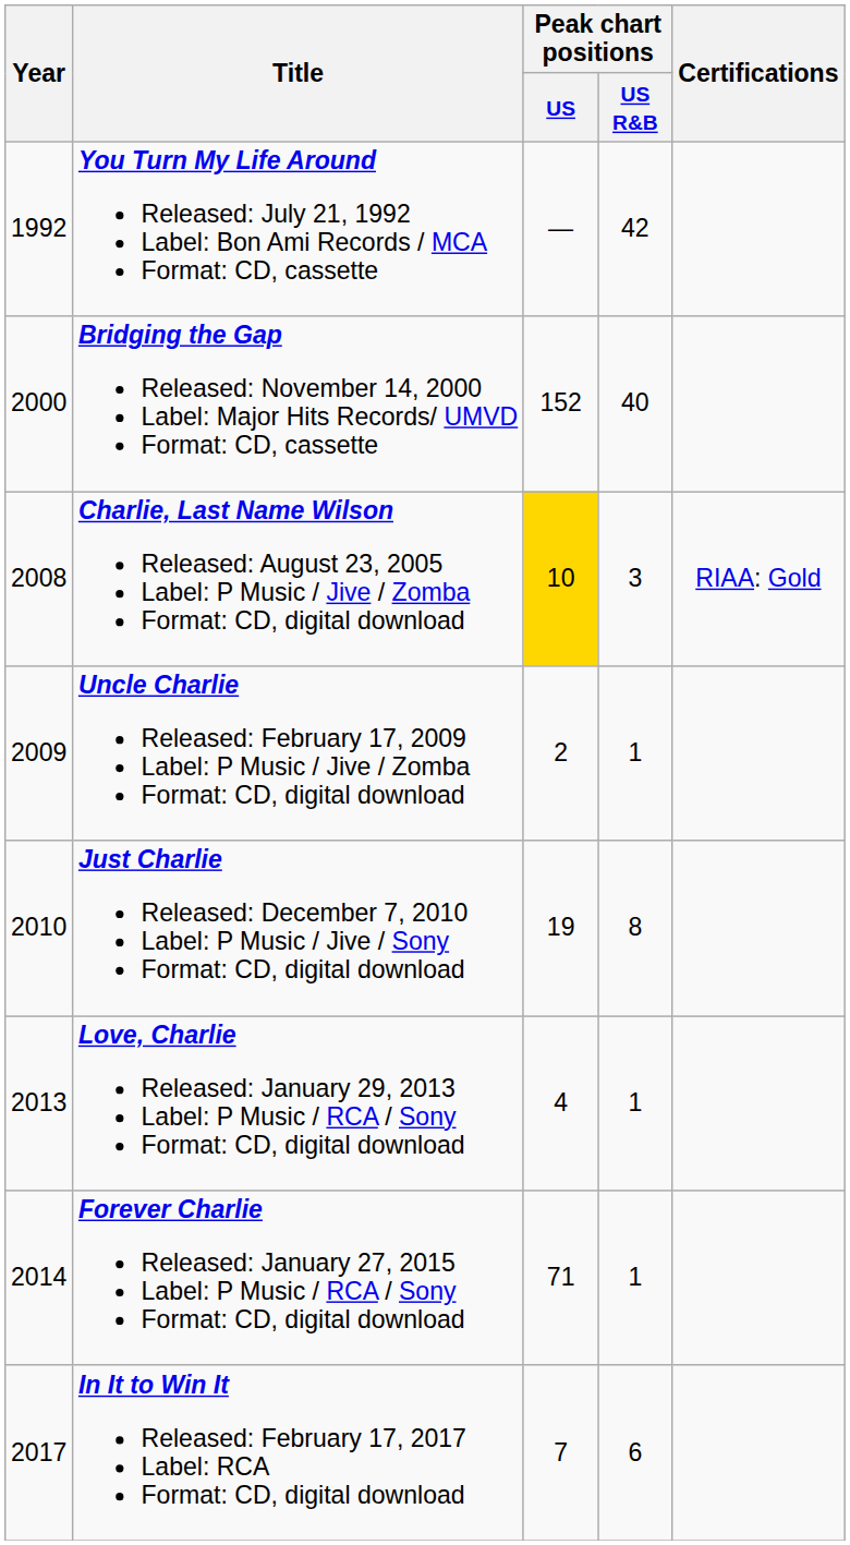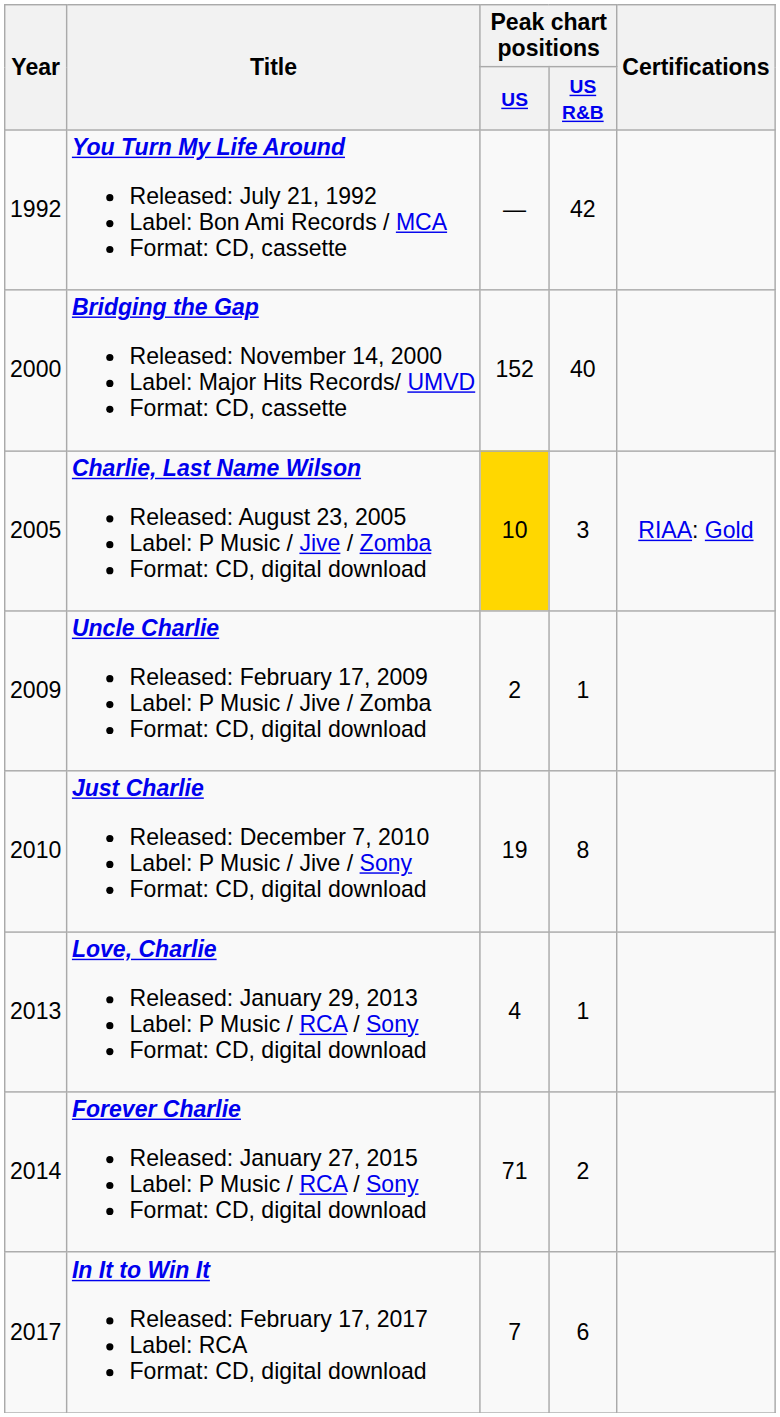row 5 | Year: 2008 -> 2005
row 9 | Peak chart positions / US R&B: 1 -> 2
